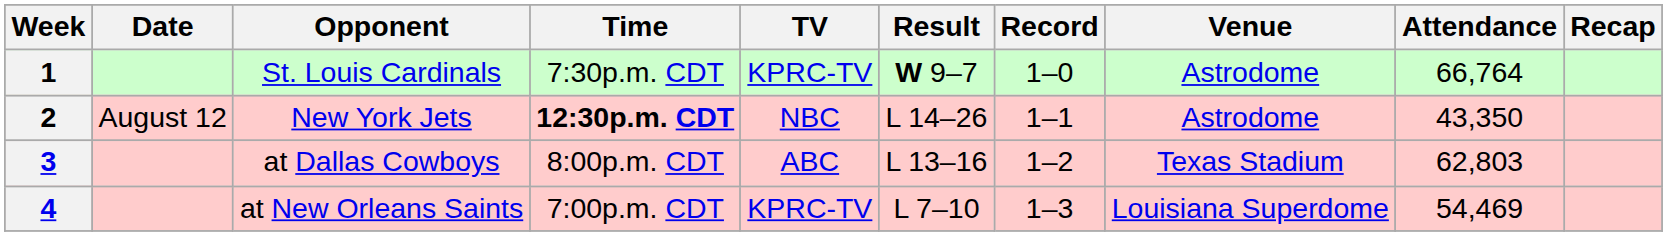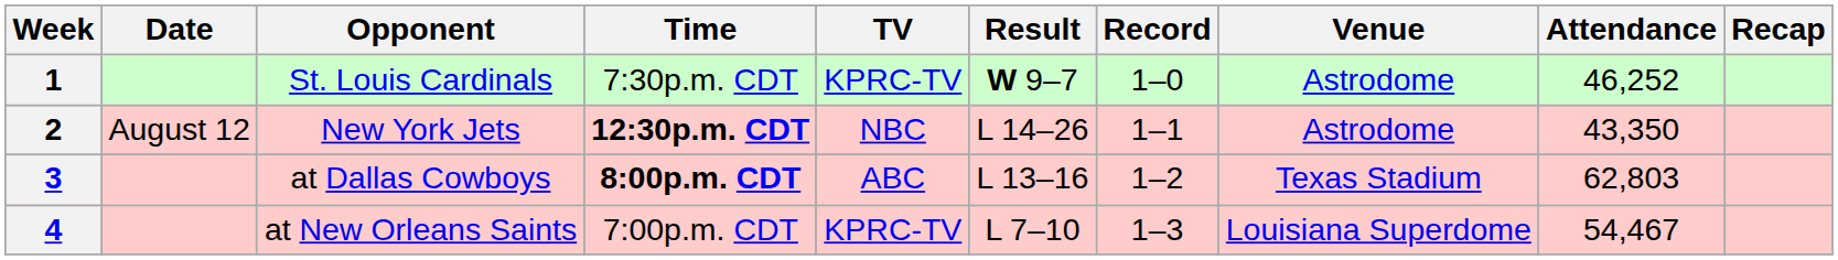1 | Attendance: 66,764 -> 46,252
3 | Time: normal -> bold
4 | Attendance: 54,469 -> 54,467
